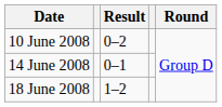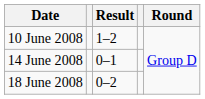10 June 2008 | Result: 0–2 -> 1–2
18 June 2008 | Result: 1–2 -> 0–2
